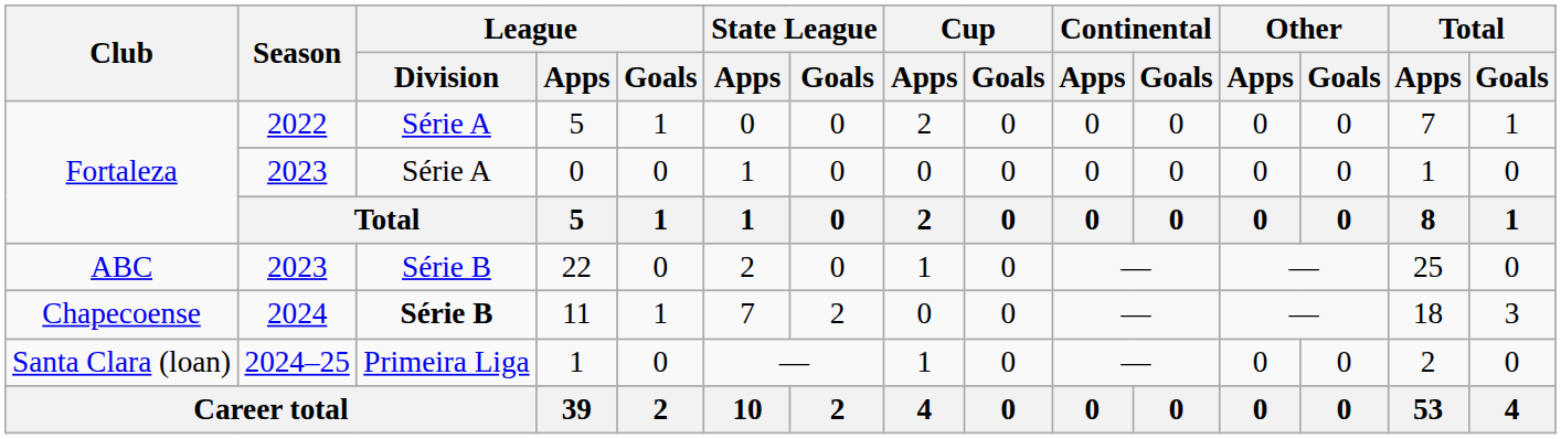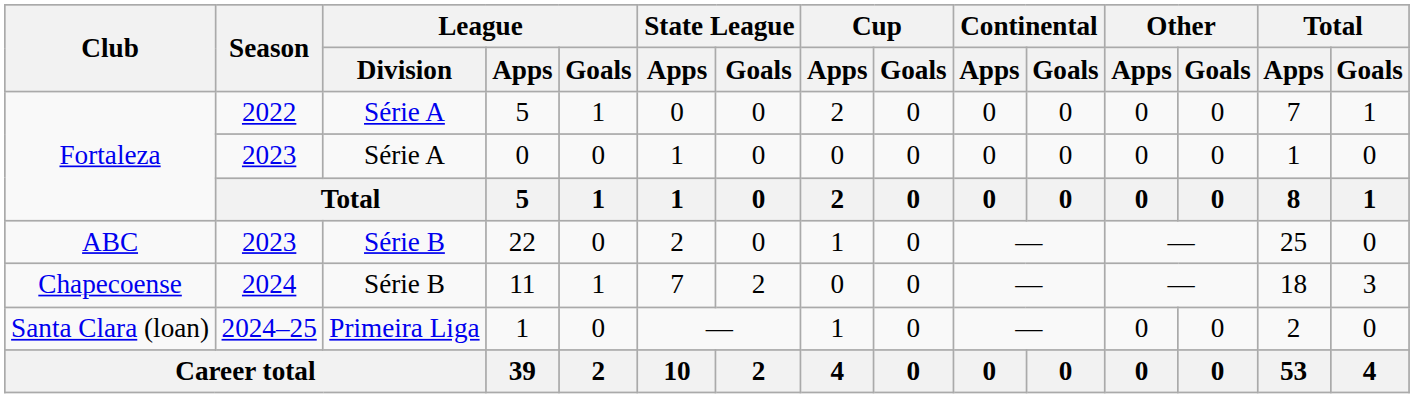11 | League / Division: bold -> normal
